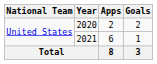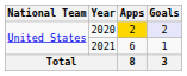2020 | Apps: no background -> gold background
2020 | Goals: no background -> lavender background
